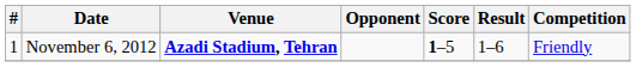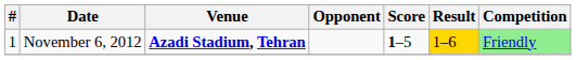November 6, 2012 | Result: no background -> gold background
November 6, 2012 | Competition: no background -> lightgreen background
